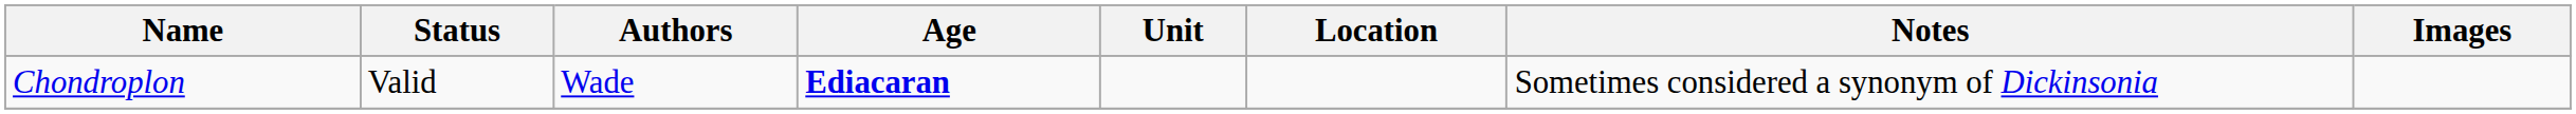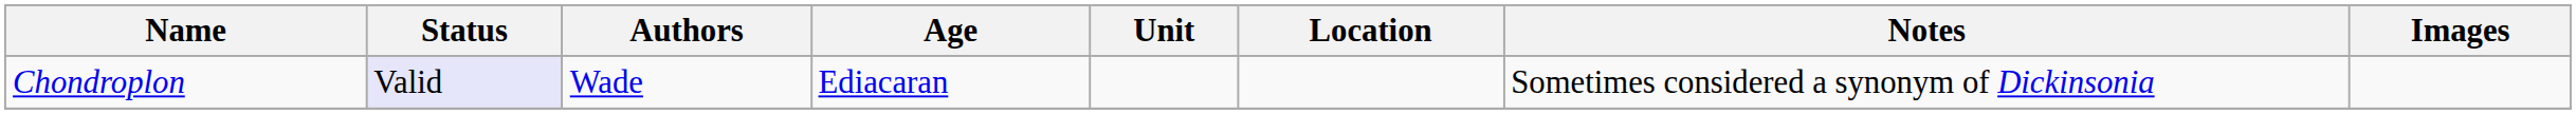Chondroplon | Status: no background -> lavender background
Chondroplon | Age: bold -> normal
